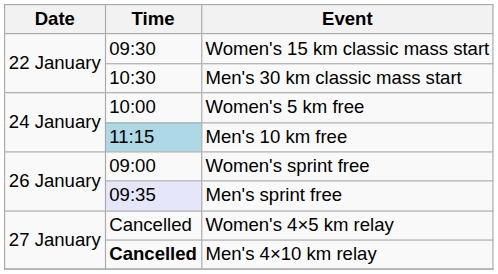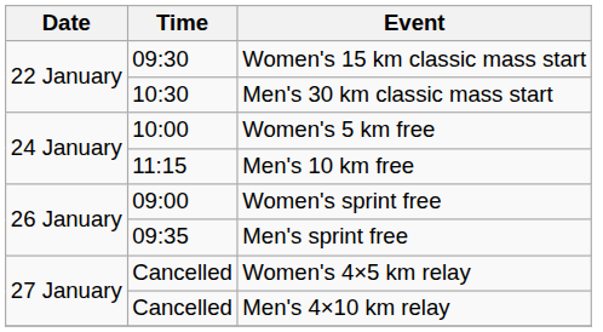Men's 10 km free | Time: lightblue background -> no background
Men's sprint free | Time: lavender background -> no background
Men's 4×10 km relay | Time: bold -> normal
